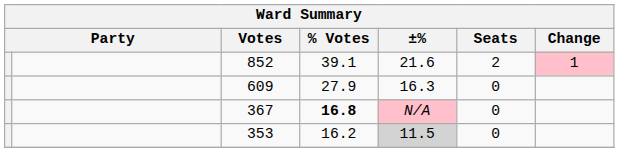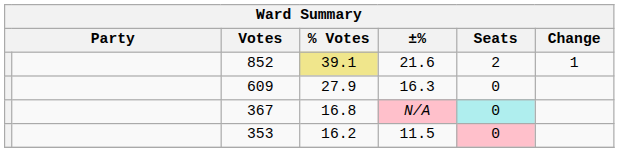852 | % Votes: no background -> khaki background
852 | Change: pink background -> no background
367 | % Votes: bold -> normal
367 | Seats: no background -> paleturquoise background
353 | ±%: lightgrey background -> no background
353 | Seats: no background -> pink background
